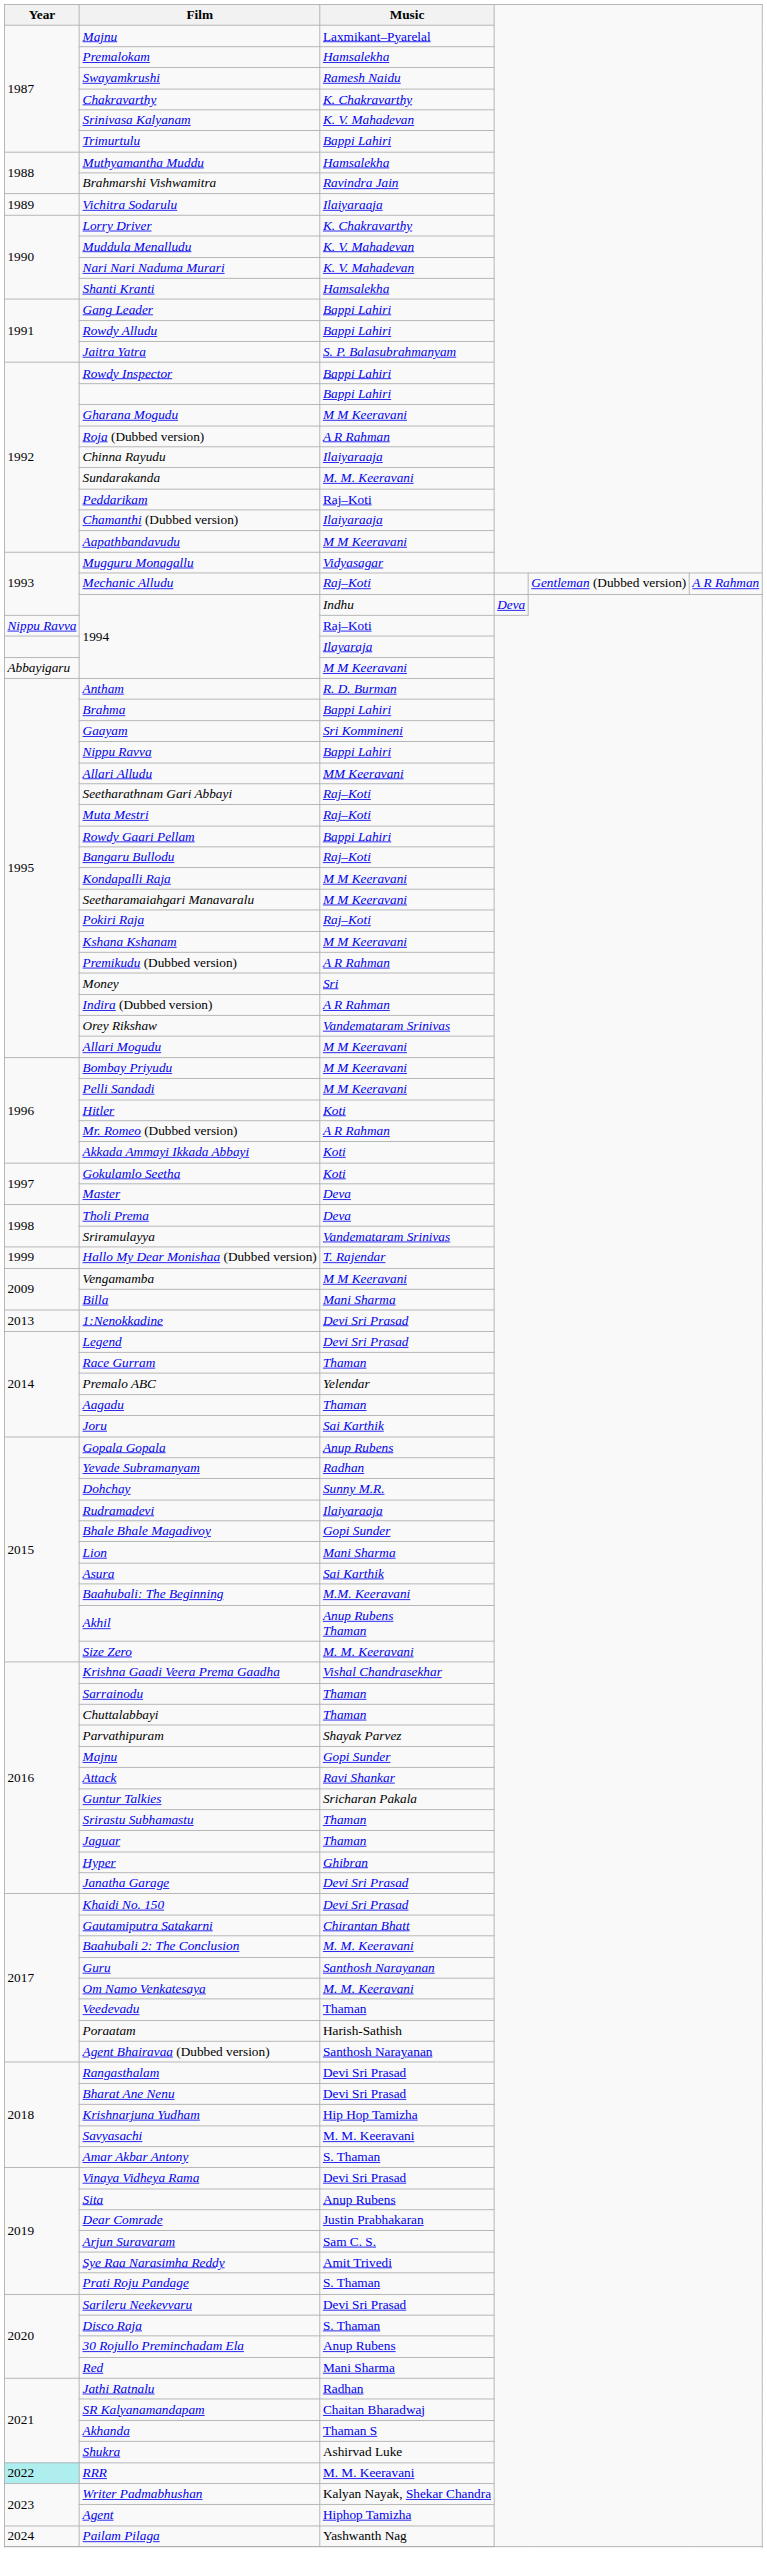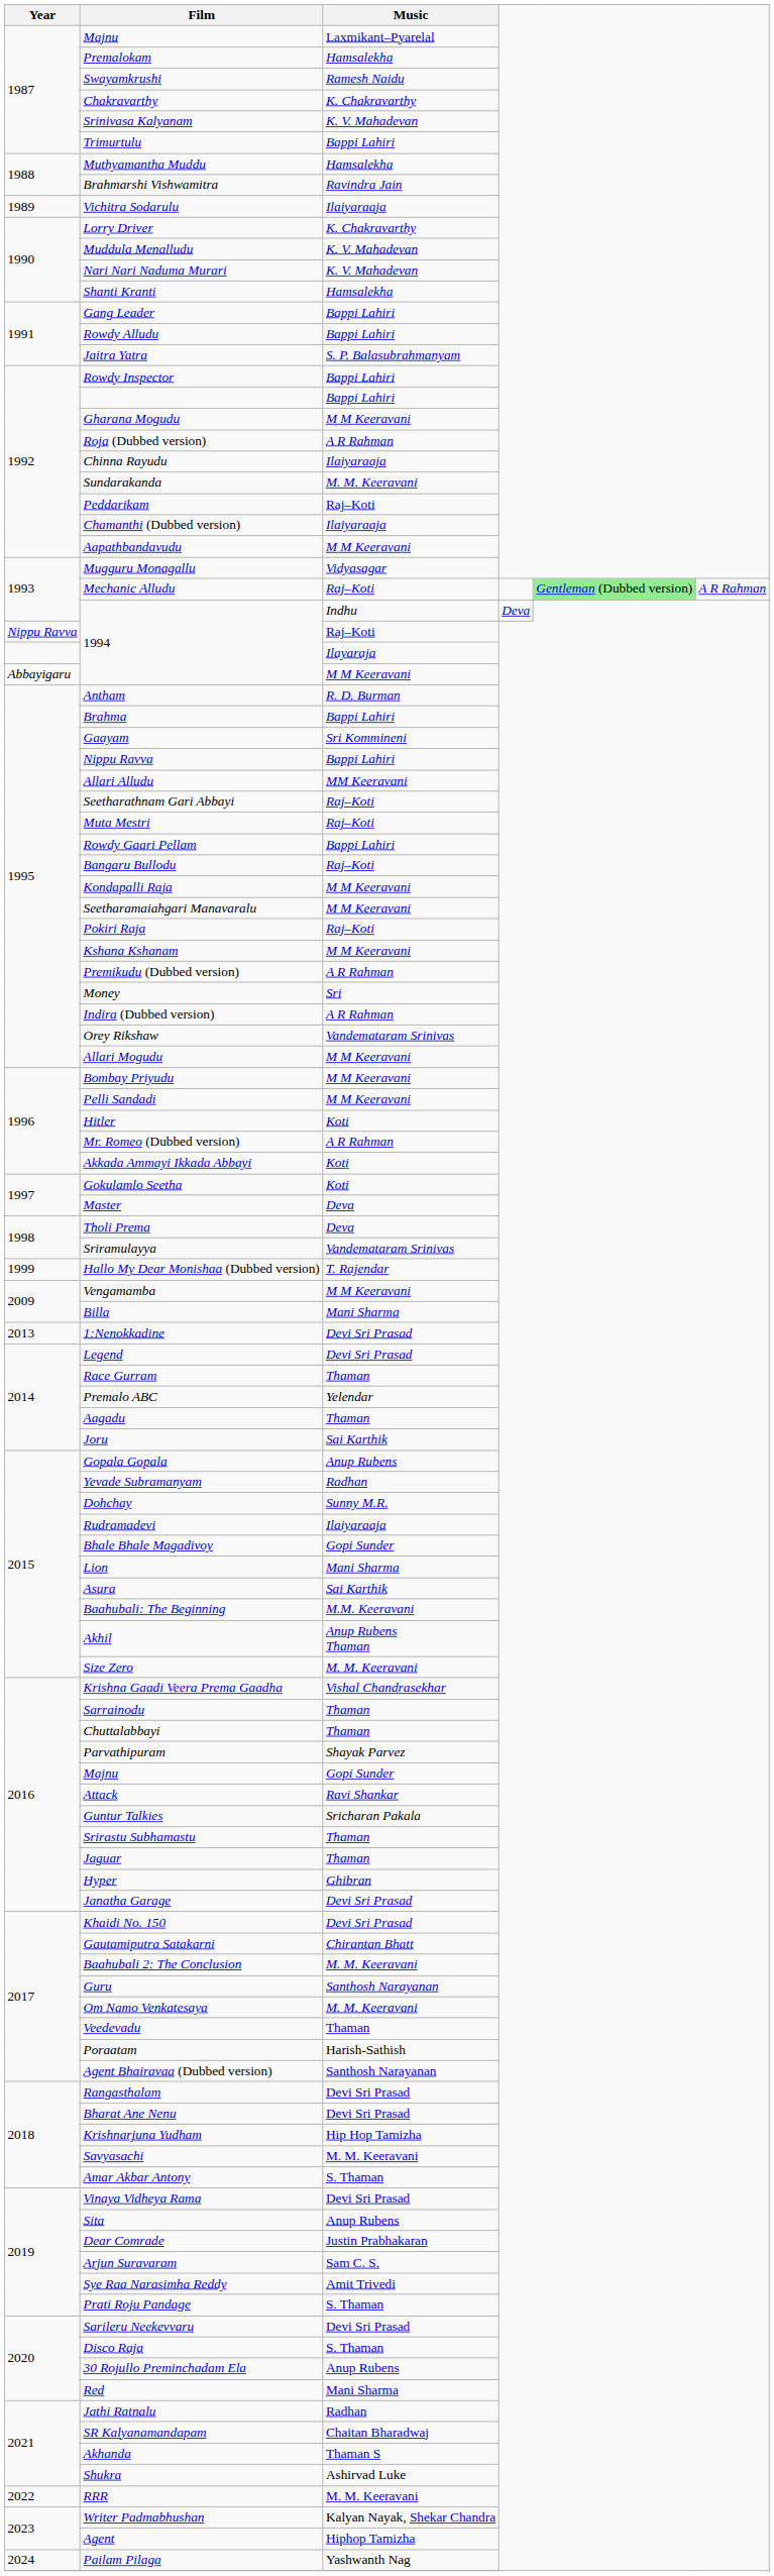Mechanic Alludu | column 5: no background -> lightgreen background
RRR | Year: paleturquoise background -> no background
